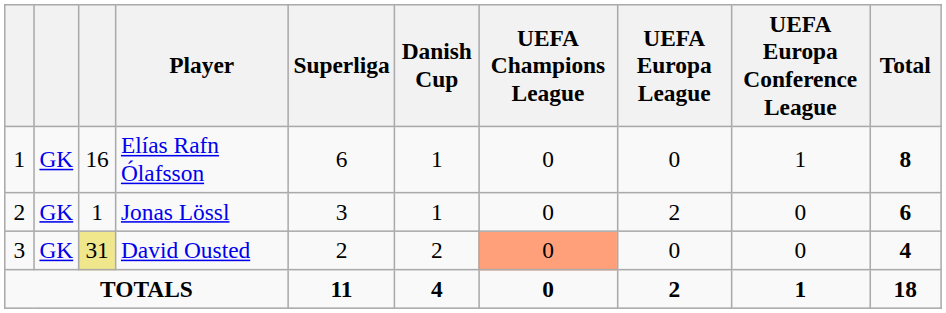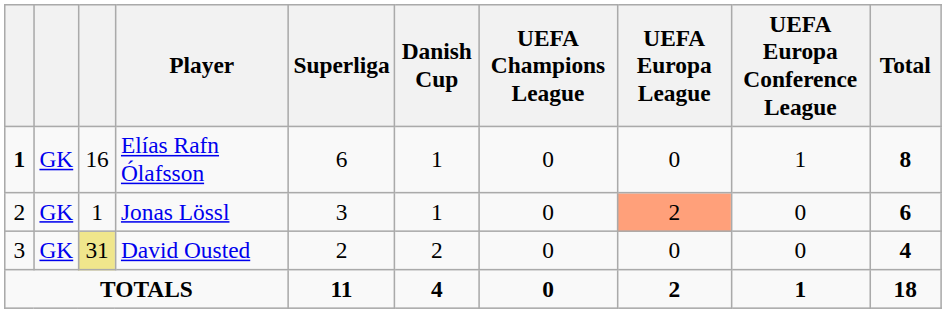Elías Rafn Ólafsson | column 1: normal -> bold
Jonas Lössl | UEFA Europa League: no background -> lightsalmon background
David Ousted | UEFA Champions League: lightsalmon background -> no background
